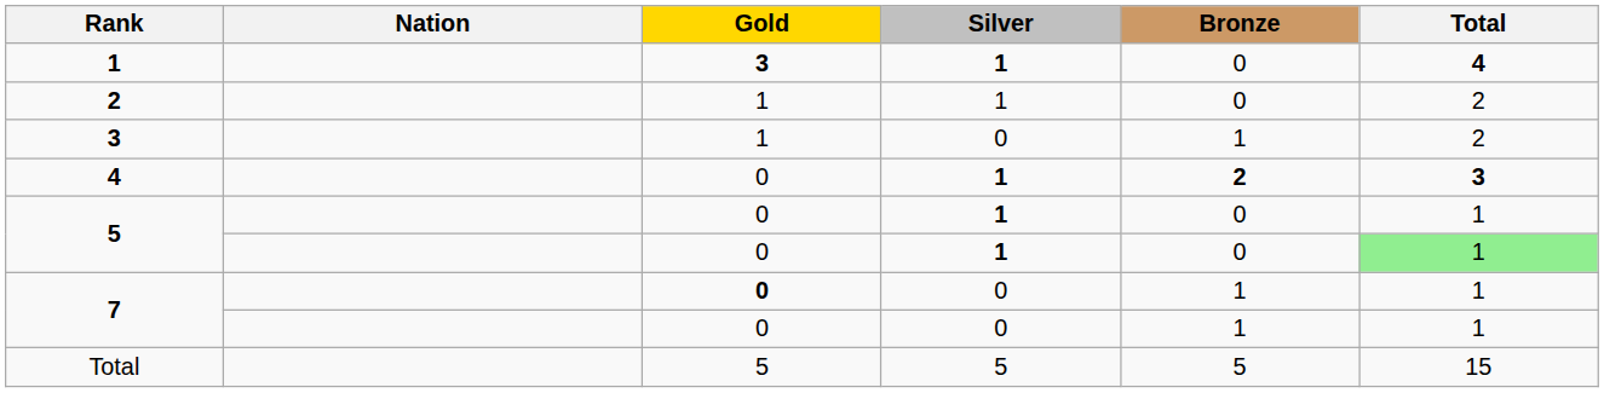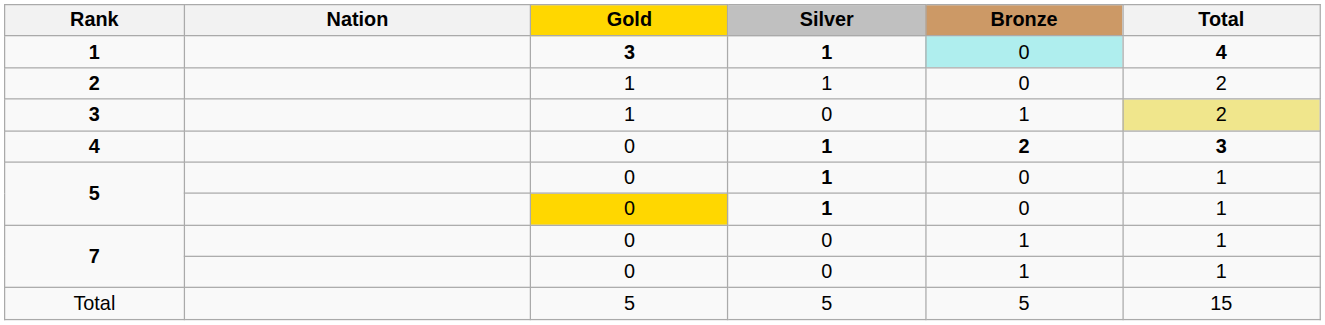row 2 | Bronze: no background -> paleturquoise background
row 4 | Total: no background -> khaki background
row 7 | Gold: no background -> gold background
row 7 | Total: lightgreen background -> no background
row 8 | Gold: bold -> normal
